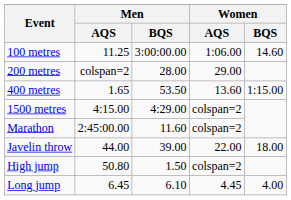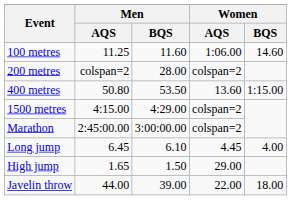100 metres | Men / BQS: 3:00:00.00 -> 11.60
200 metres | Women / AQS: 29.00 -> colspan=2
400 metres | Men / AQS: 1.65 -> 50.80
Marathon | Men / BQS: 11.60 -> 3:00:00.00
rows swapped: Long jump <-> Javelin throw
High jump | Men / AQS: 50.80 -> 1.65
High jump | Women / AQS: colspan=2 -> 29.00
